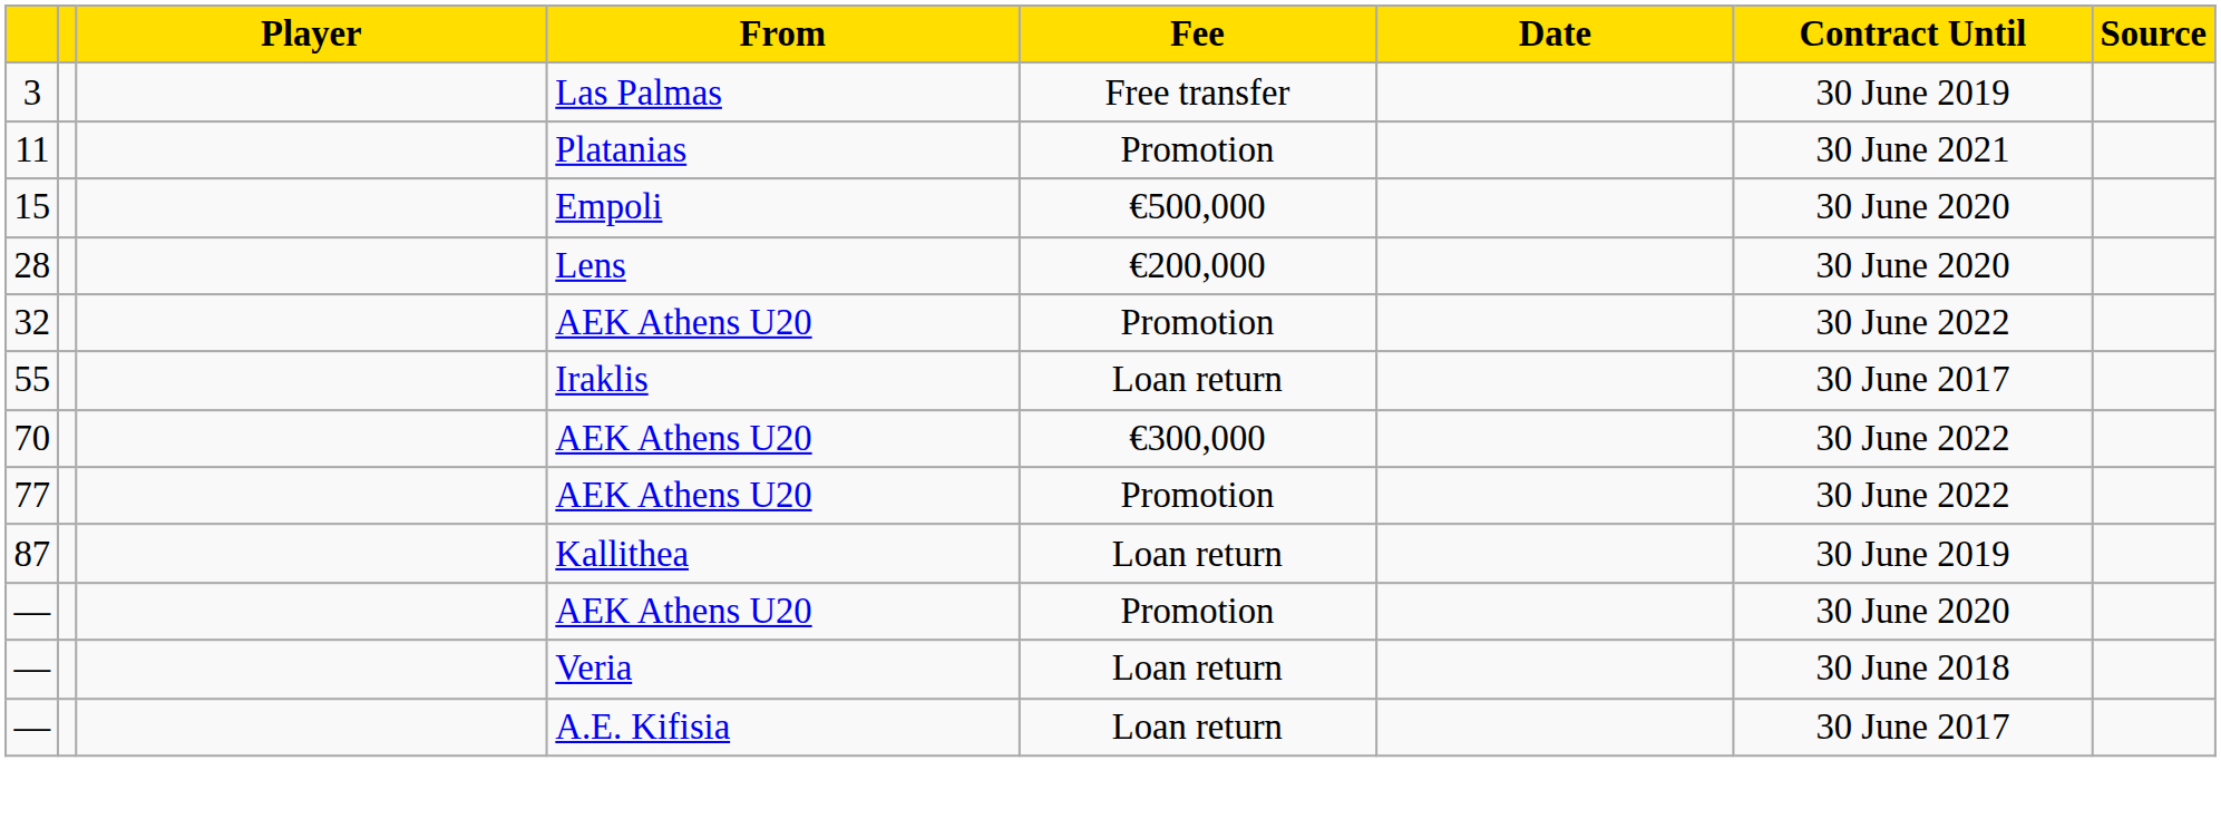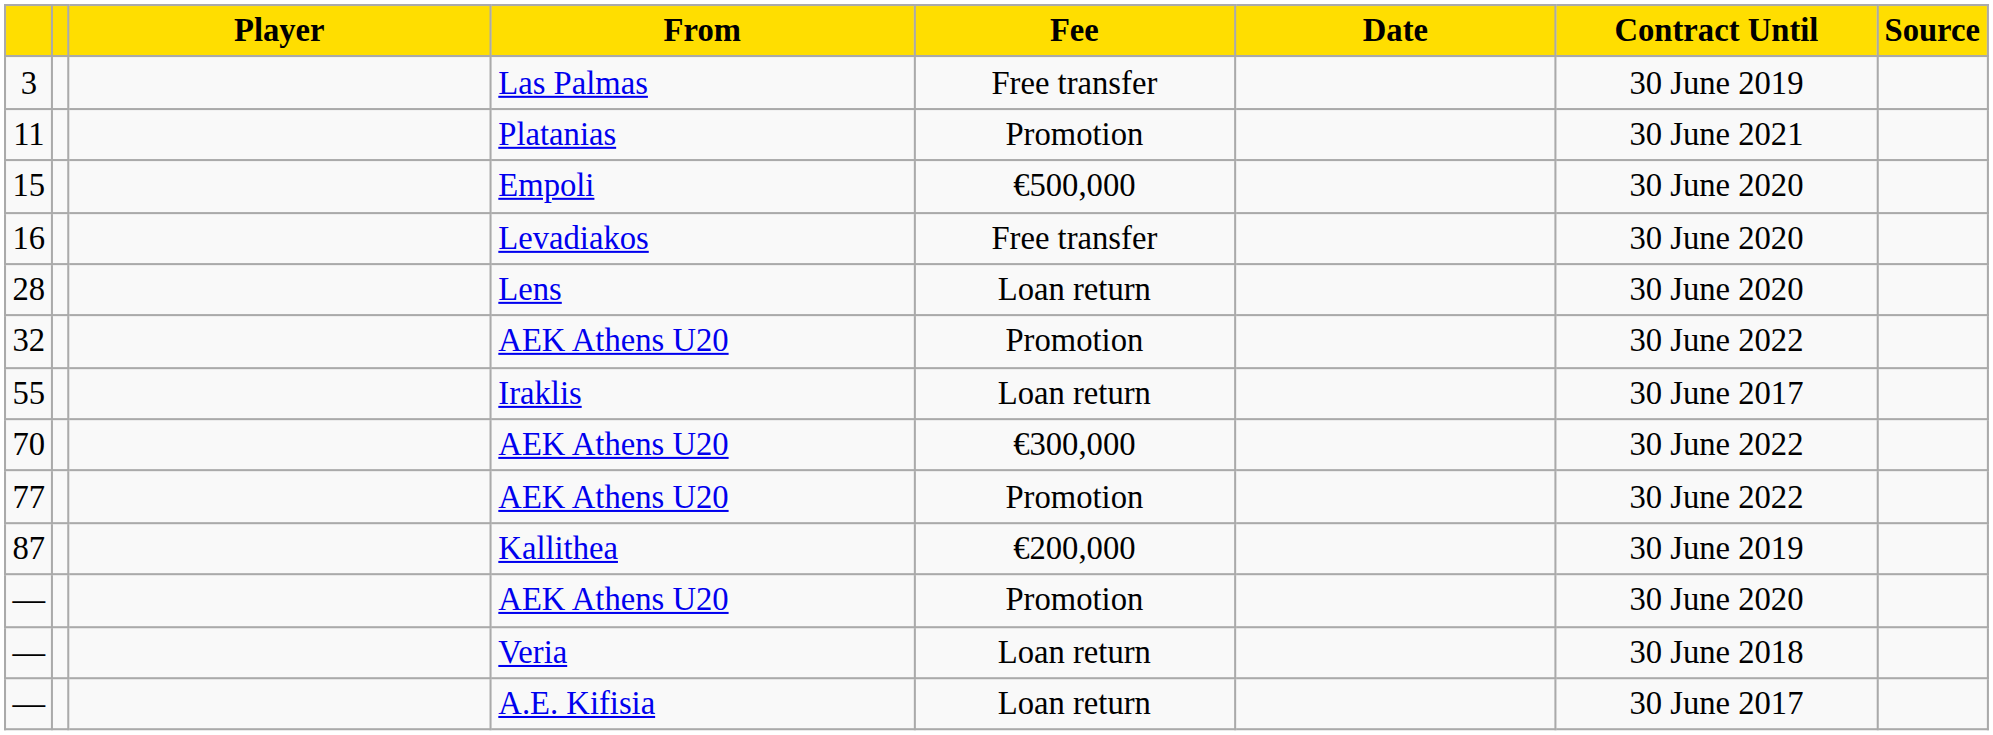+ row: 16 | Levadiakos | Free transfer | 30 June 2020
28 | Fee: €200,000 -> Loan return
87 | Fee: Loan return -> €200,000
